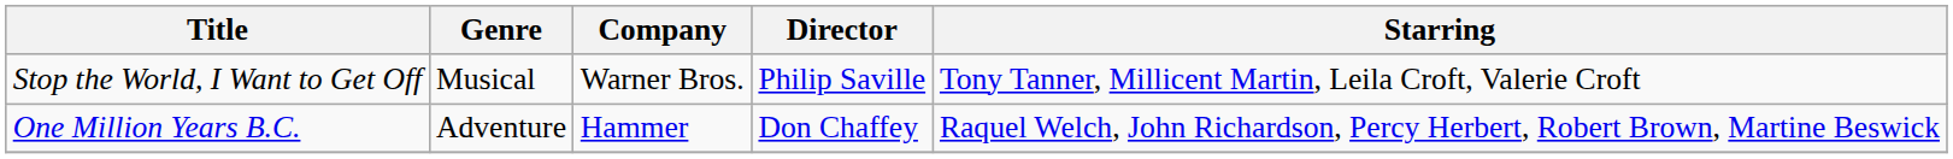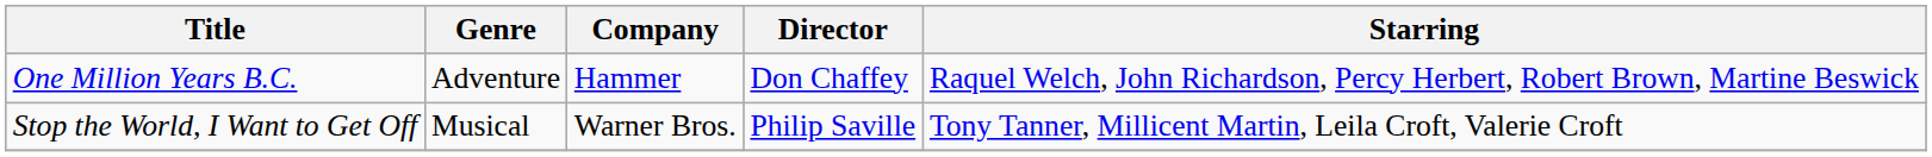rows swapped: One Million Years B.C. <-> Stop the World, I Want to Get Off
